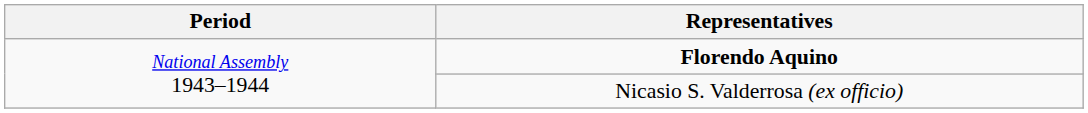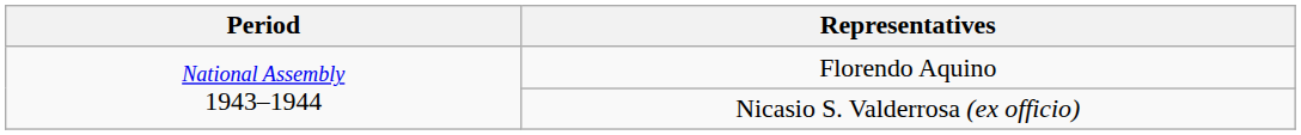Florendo Aquino | Representatives: bold -> normal
